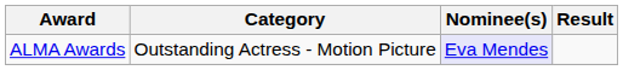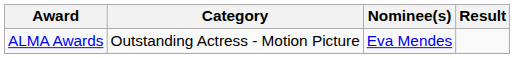ALMA Awards | Nominee(s): lavender background -> no background
